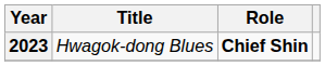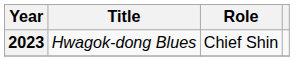2023 | Role: bold -> normal
